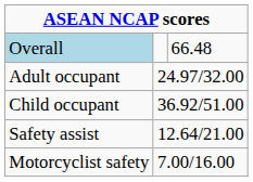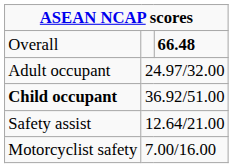Overall | column 1: lightblue background -> no background
Overall | column 3: normal -> bold
Child occupant | column 1: normal -> bold
